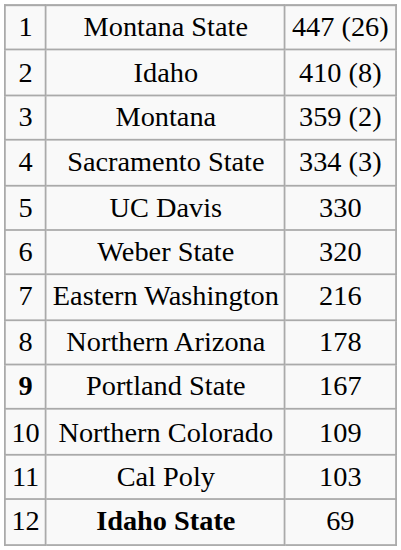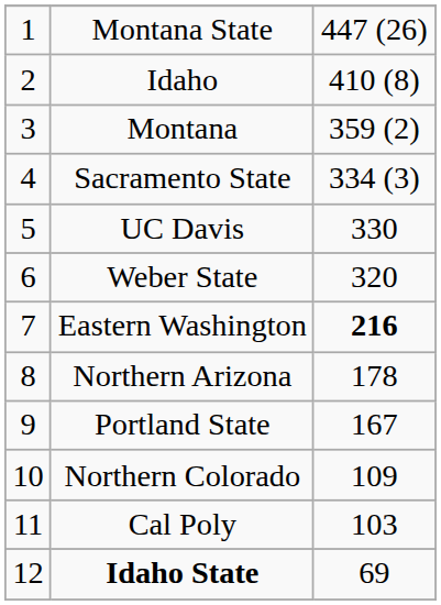Eastern Washington | column 3: normal -> bold
Portland State | column 1: bold -> normal
